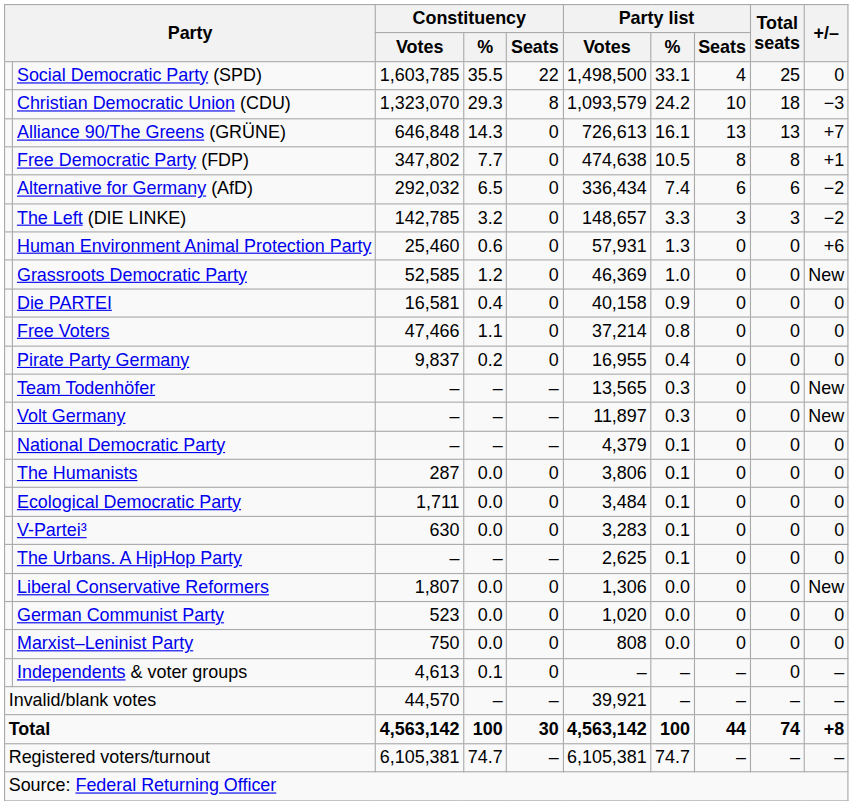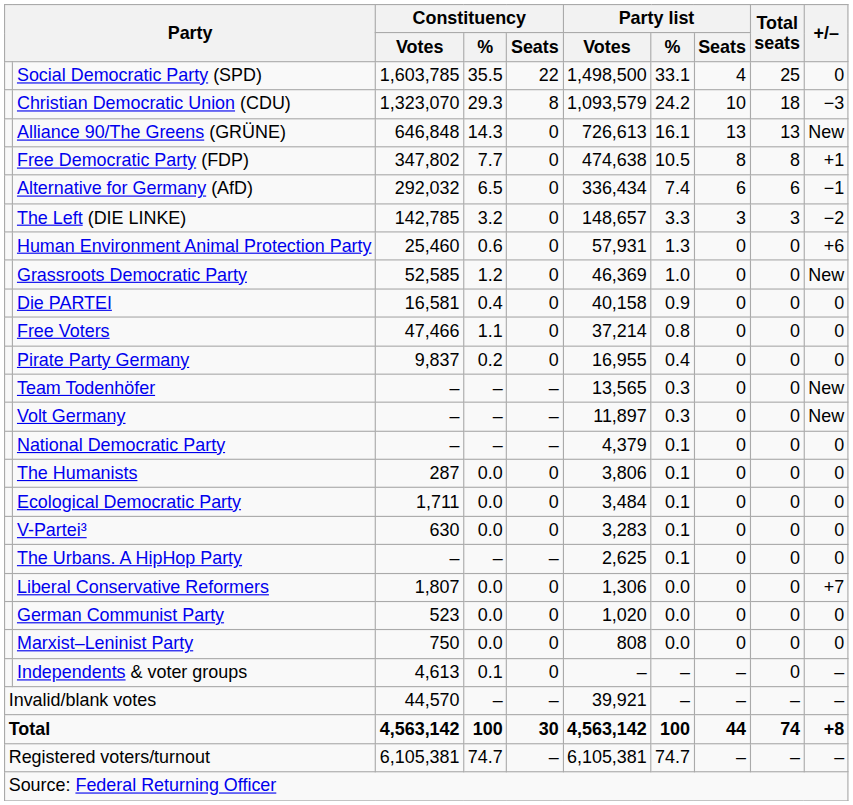Alliance 90/The Greens (GRÜNE) | +/–: +7 -> New
Alternative for Germany (AfD) | +/–: −2 -> −1
Liberal Conservative Reformers | +/–: New -> +7
